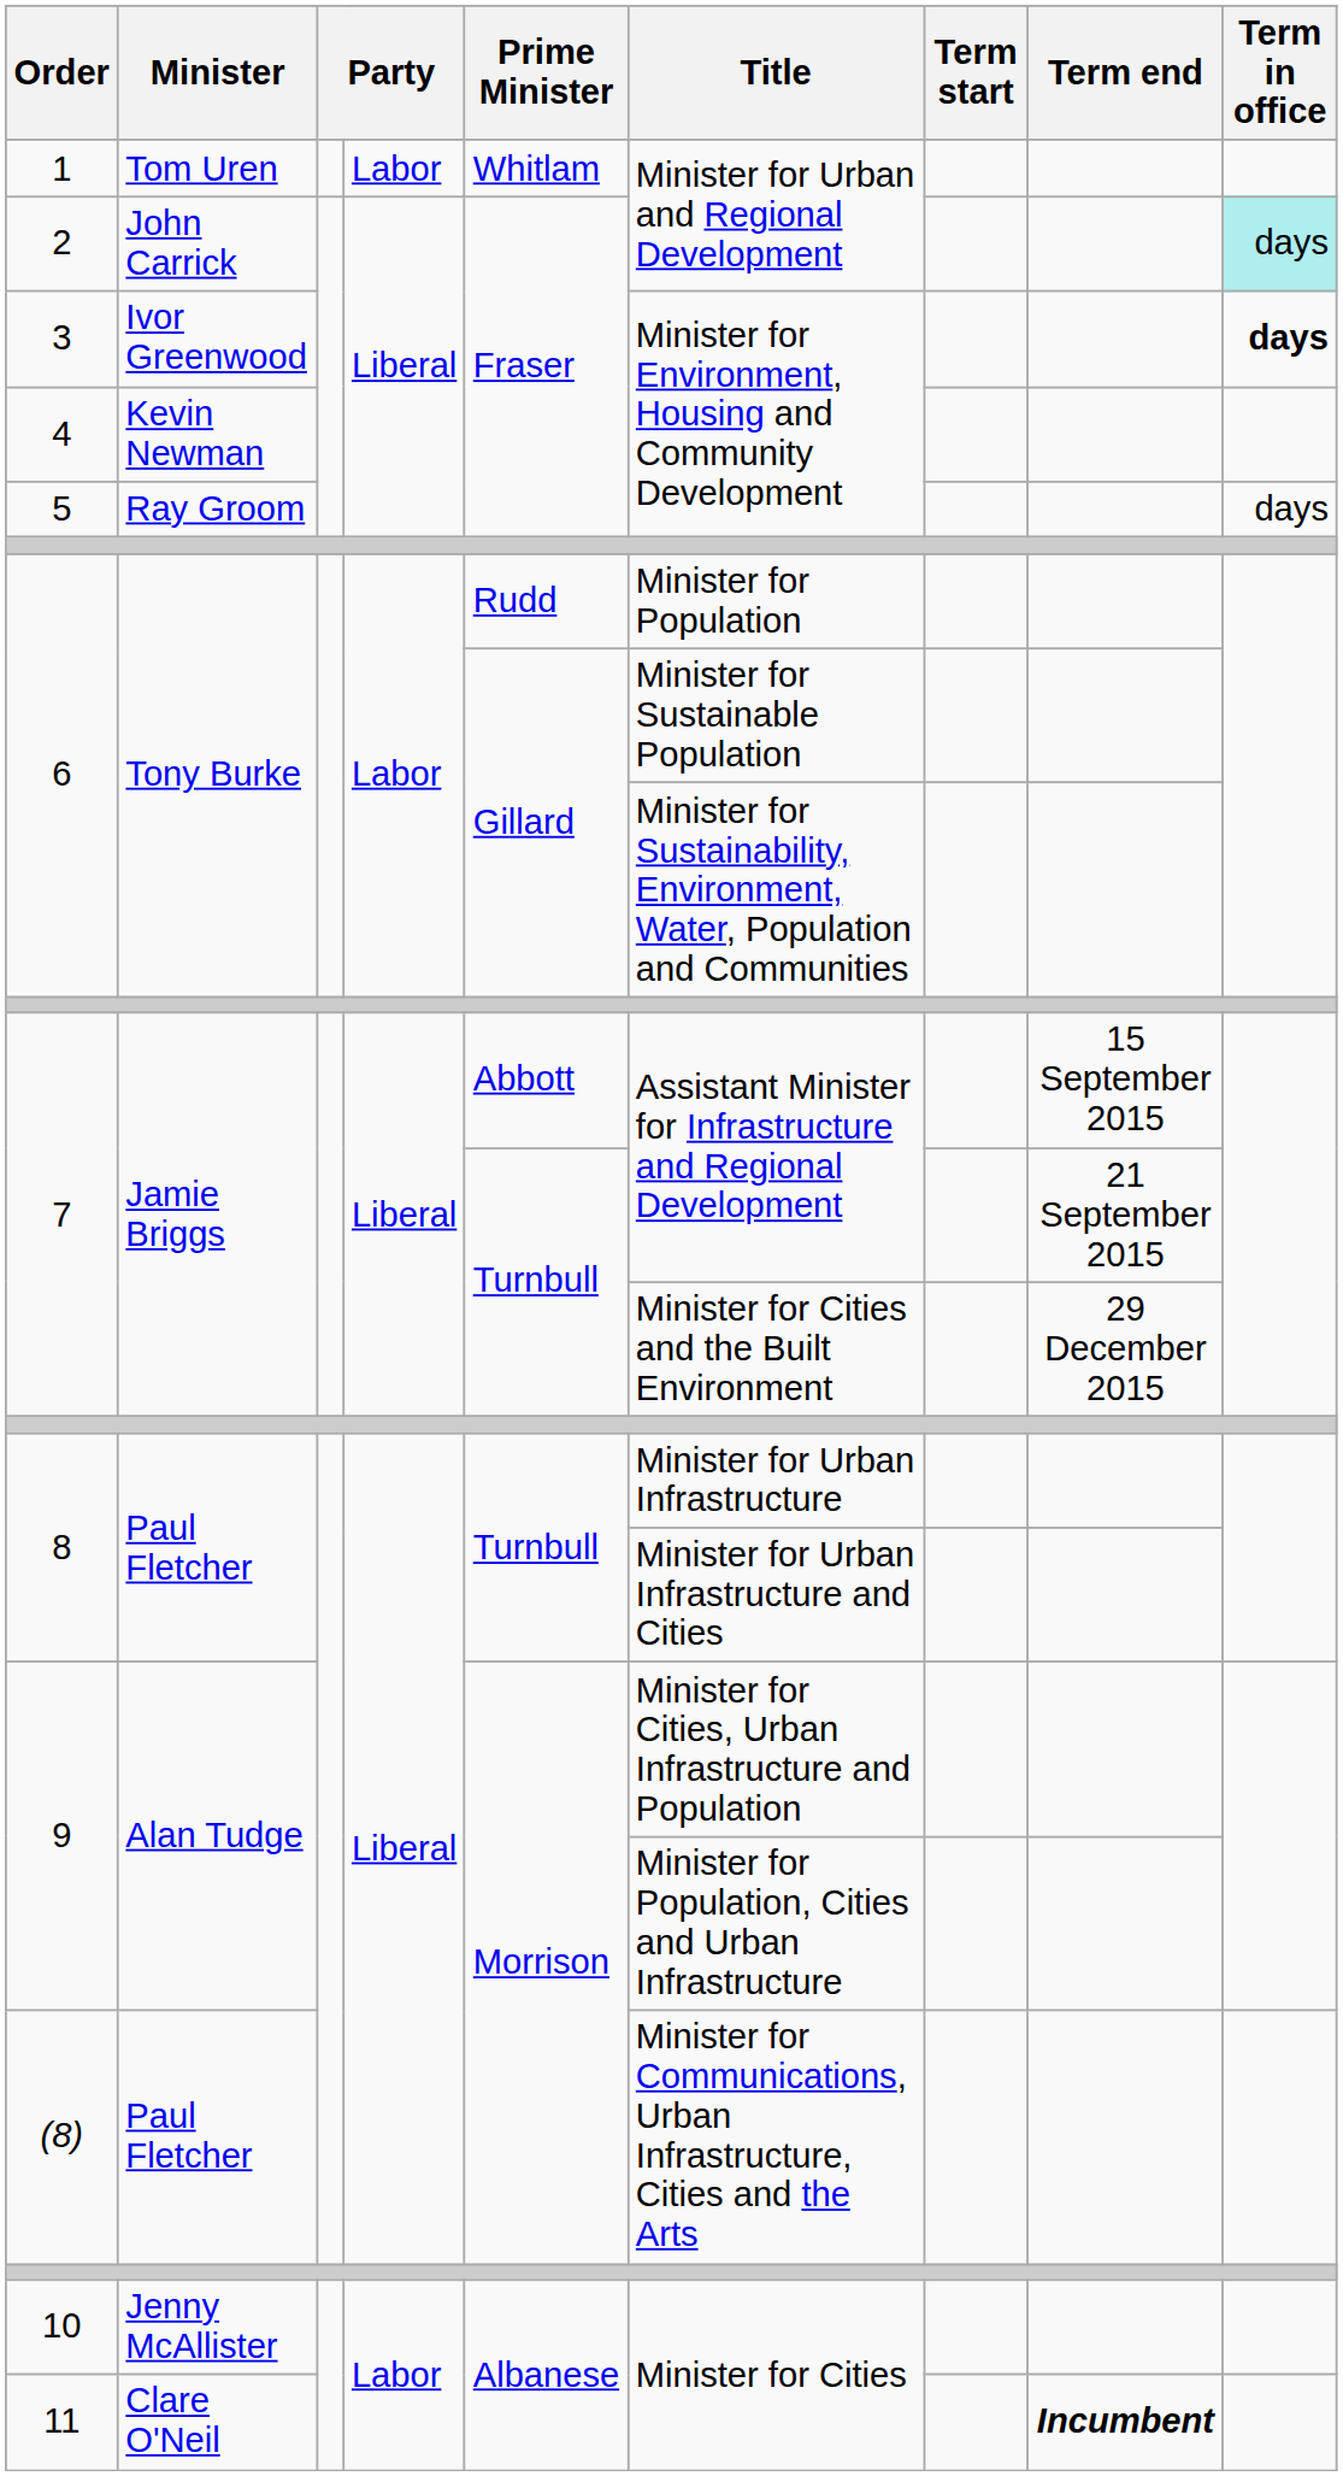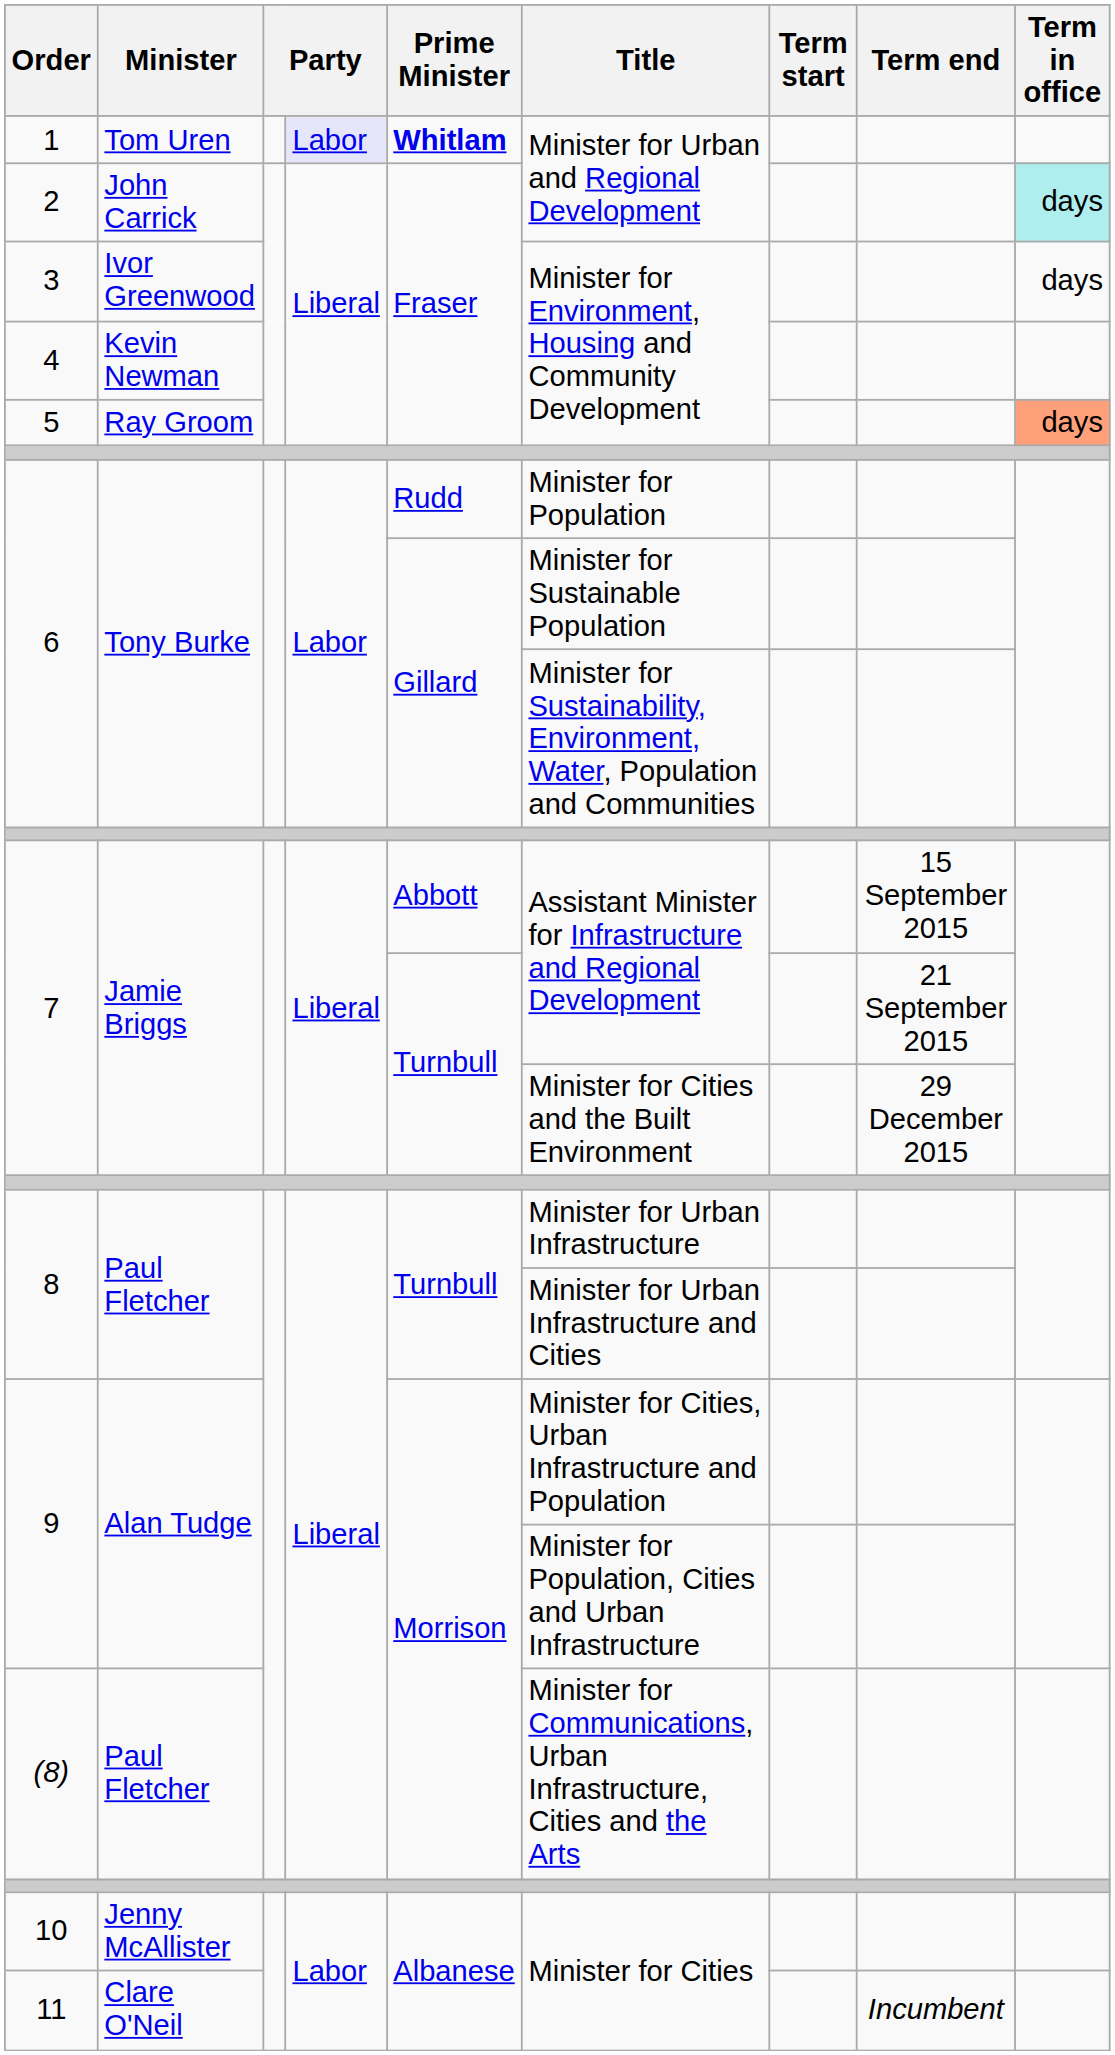1 | column 4: no background -> lavender background
1 | Prime Minister: normal -> bold
3 | Term in office: bold -> normal
5 | Term in office: no background -> lightsalmon background
11 | Term end: bold -> normal
